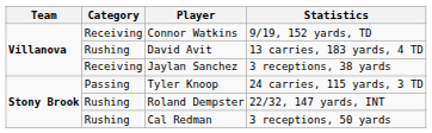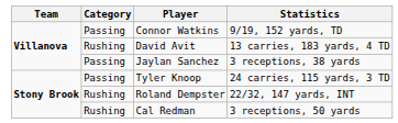Connor Watkins | Category: Receiving -> Passing
Jaylan Sanchez | Category: Receiving -> Passing
